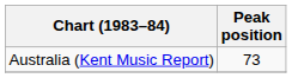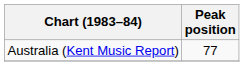Australia (Kent Music Report) | Peak position: 73 -> 77
